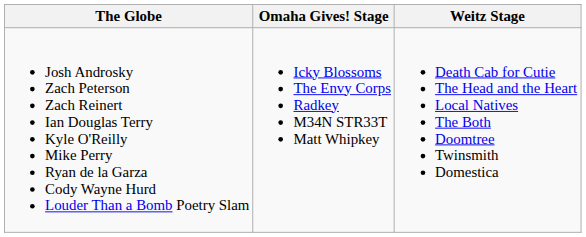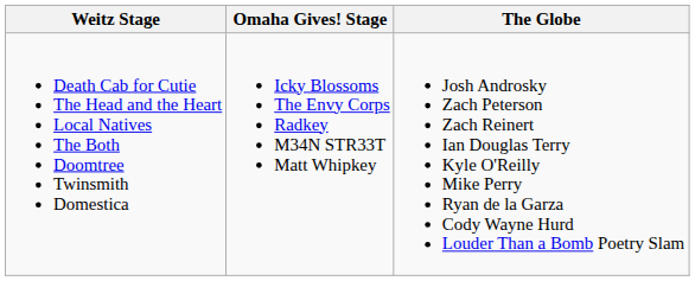columns swapped: Weitz Stage <-> The Globe
